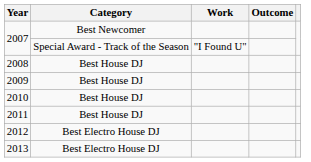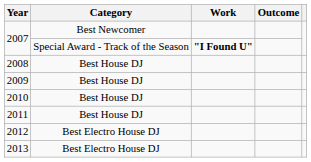2007 / Special Award - Track of the Season | Work: normal -> bold
